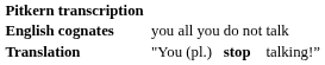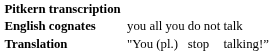Translation | column 3: bold -> normal
